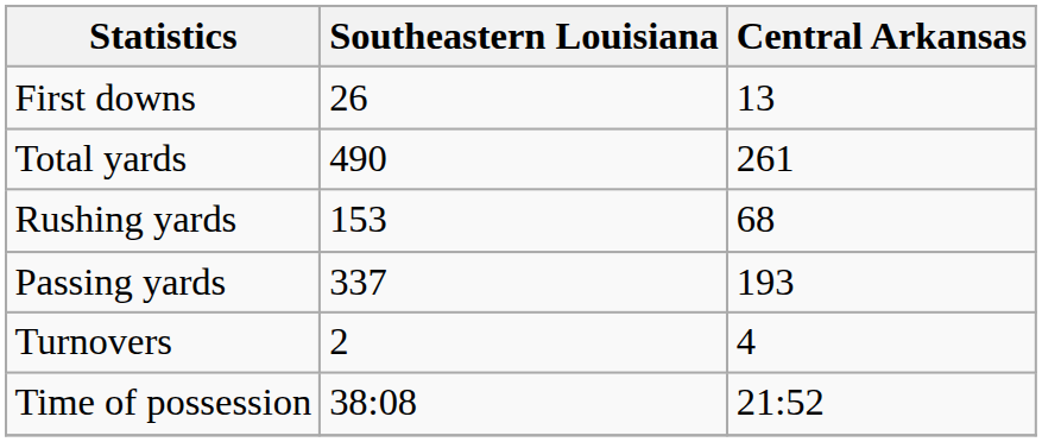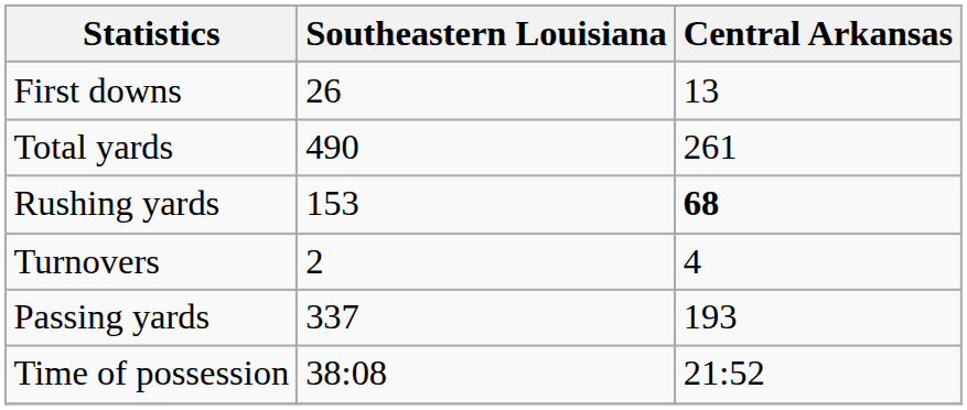Rushing yards | Central Arkansas: normal -> bold
rows swapped: Passing yards <-> Turnovers
